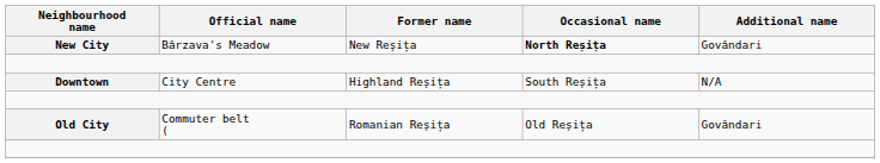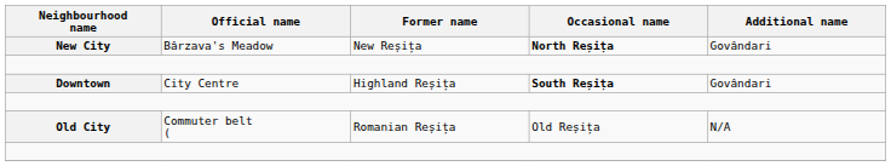Downtown | Occasional name: normal -> bold
Downtown | Additional name: N/A -> Govândari
Old City | Additional name: Govândari -> N/A
